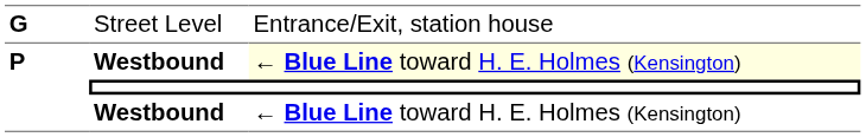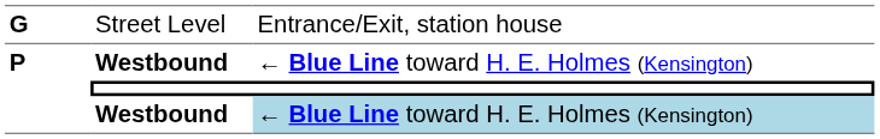row 2 | column 3: lightyellow background -> no background
row 3 | column 3: no background -> lightblue background
